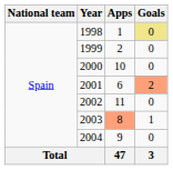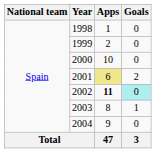1998 | Goals: khaki background -> no background
2001 | Apps: no background -> khaki background
2001 | Goals: lightsalmon background -> no background
2002 | Apps: normal -> bold
2002 | Goals: no background -> paleturquoise background
2003 | Apps: lightsalmon background -> no background
